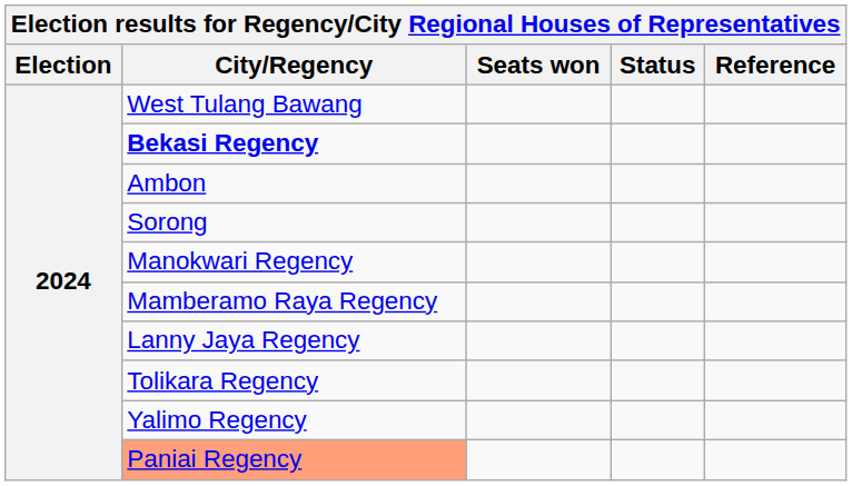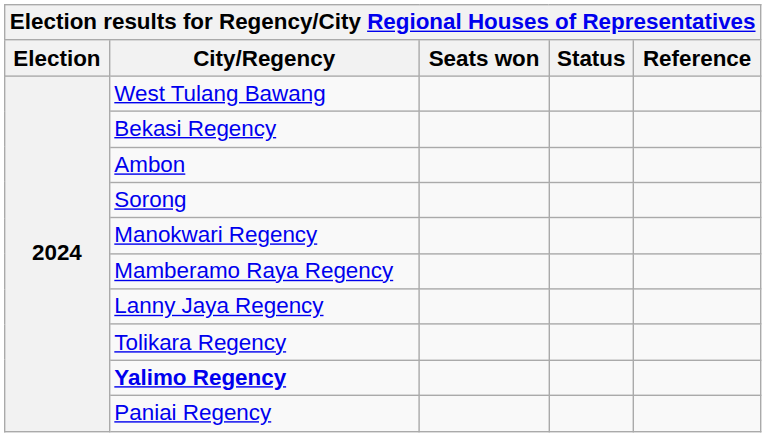Bekasi Regency | City/Regency: bold -> normal
Yalimo Regency | City/Regency: normal -> bold
Paniai Regency | City/Regency: lightsalmon background -> no background
